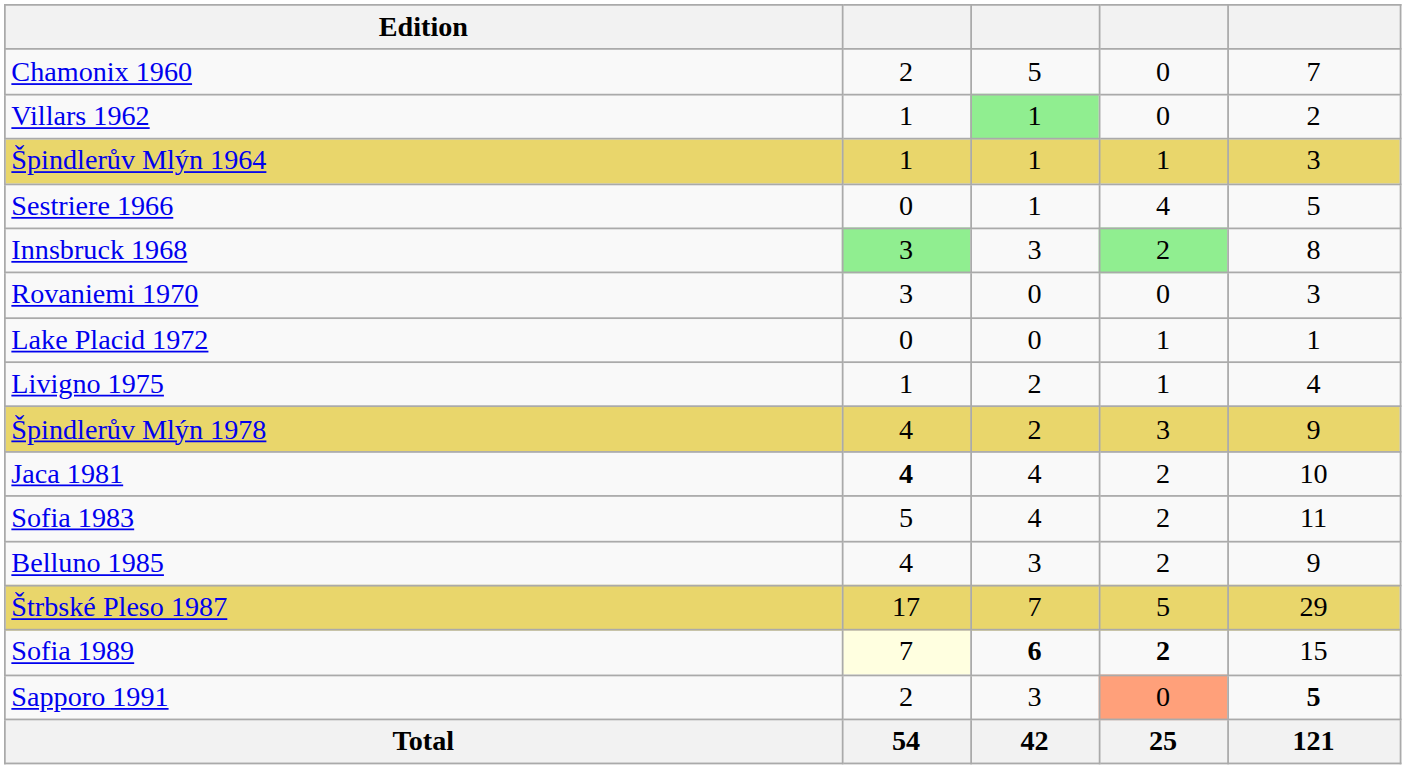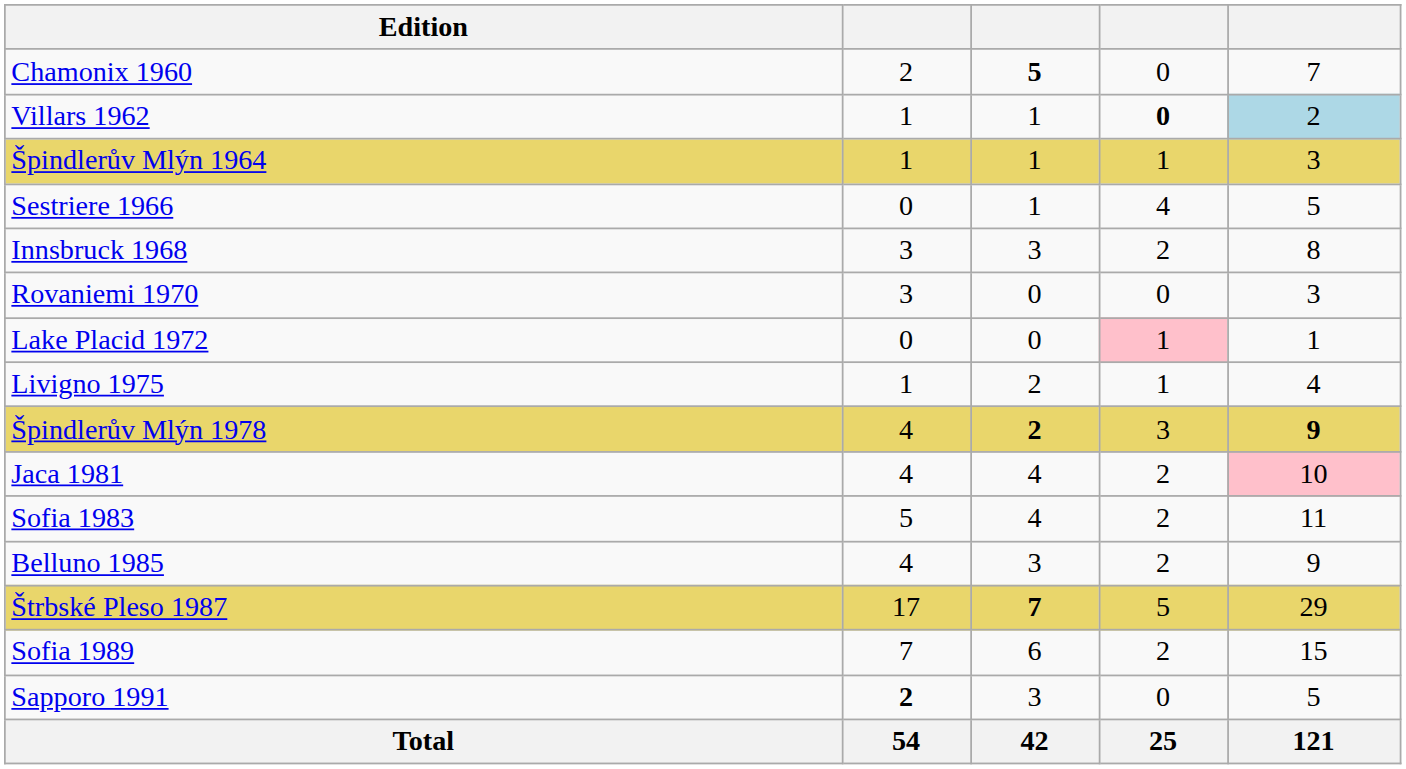Chamonix 1960 | column 3: normal -> bold
Villars 1962 | column 3: lightgreen background -> no background
Villars 1962 | column 4: normal -> bold
Villars 1962 | column 5: no background -> lightblue background
Innsbruck 1968 | column 2: lightgreen background -> no background
Innsbruck 1968 | column 4: lightgreen background -> no background
Lake Placid 1972 | column 4: no background -> pink background
Špindlerův Mlýn 1978 | column 3: normal -> bold
Špindlerův Mlýn 1978 | column 5: normal -> bold
Jaca 1981 | column 2: bold -> normal
Jaca 1981 | column 5: no background -> pink background
Štrbské Pleso 1987 | column 3: normal -> bold
Sofia 1989 | column 2: lightyellow background -> no background
Sofia 1989 | column 3: bold -> normal
Sofia 1989 | column 4: bold -> normal
Sapporo 1991 | column 2: normal -> bold
Sapporo 1991 | column 4: lightsalmon background -> no background
Sapporo 1991 | column 5: bold -> normal
